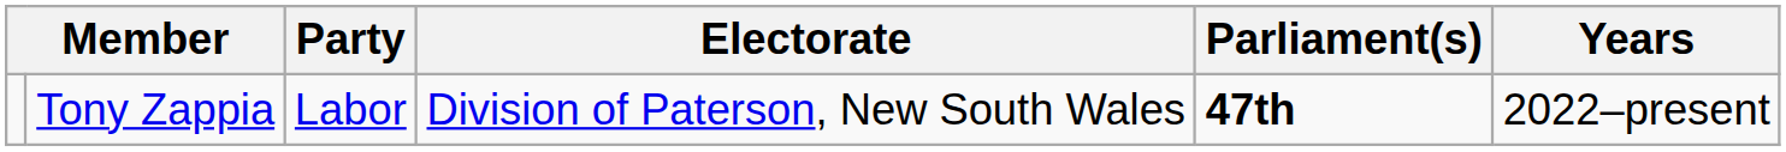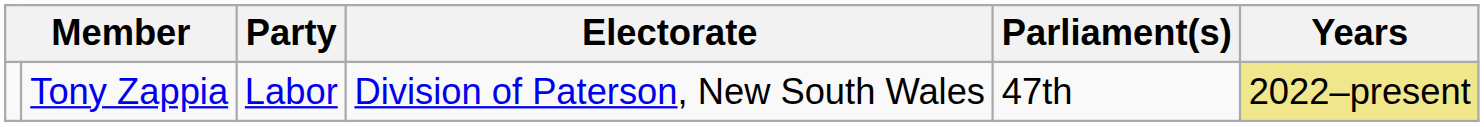Tony Zappia | Parliament(s): bold -> normal
Tony Zappia | Years: no background -> khaki background
